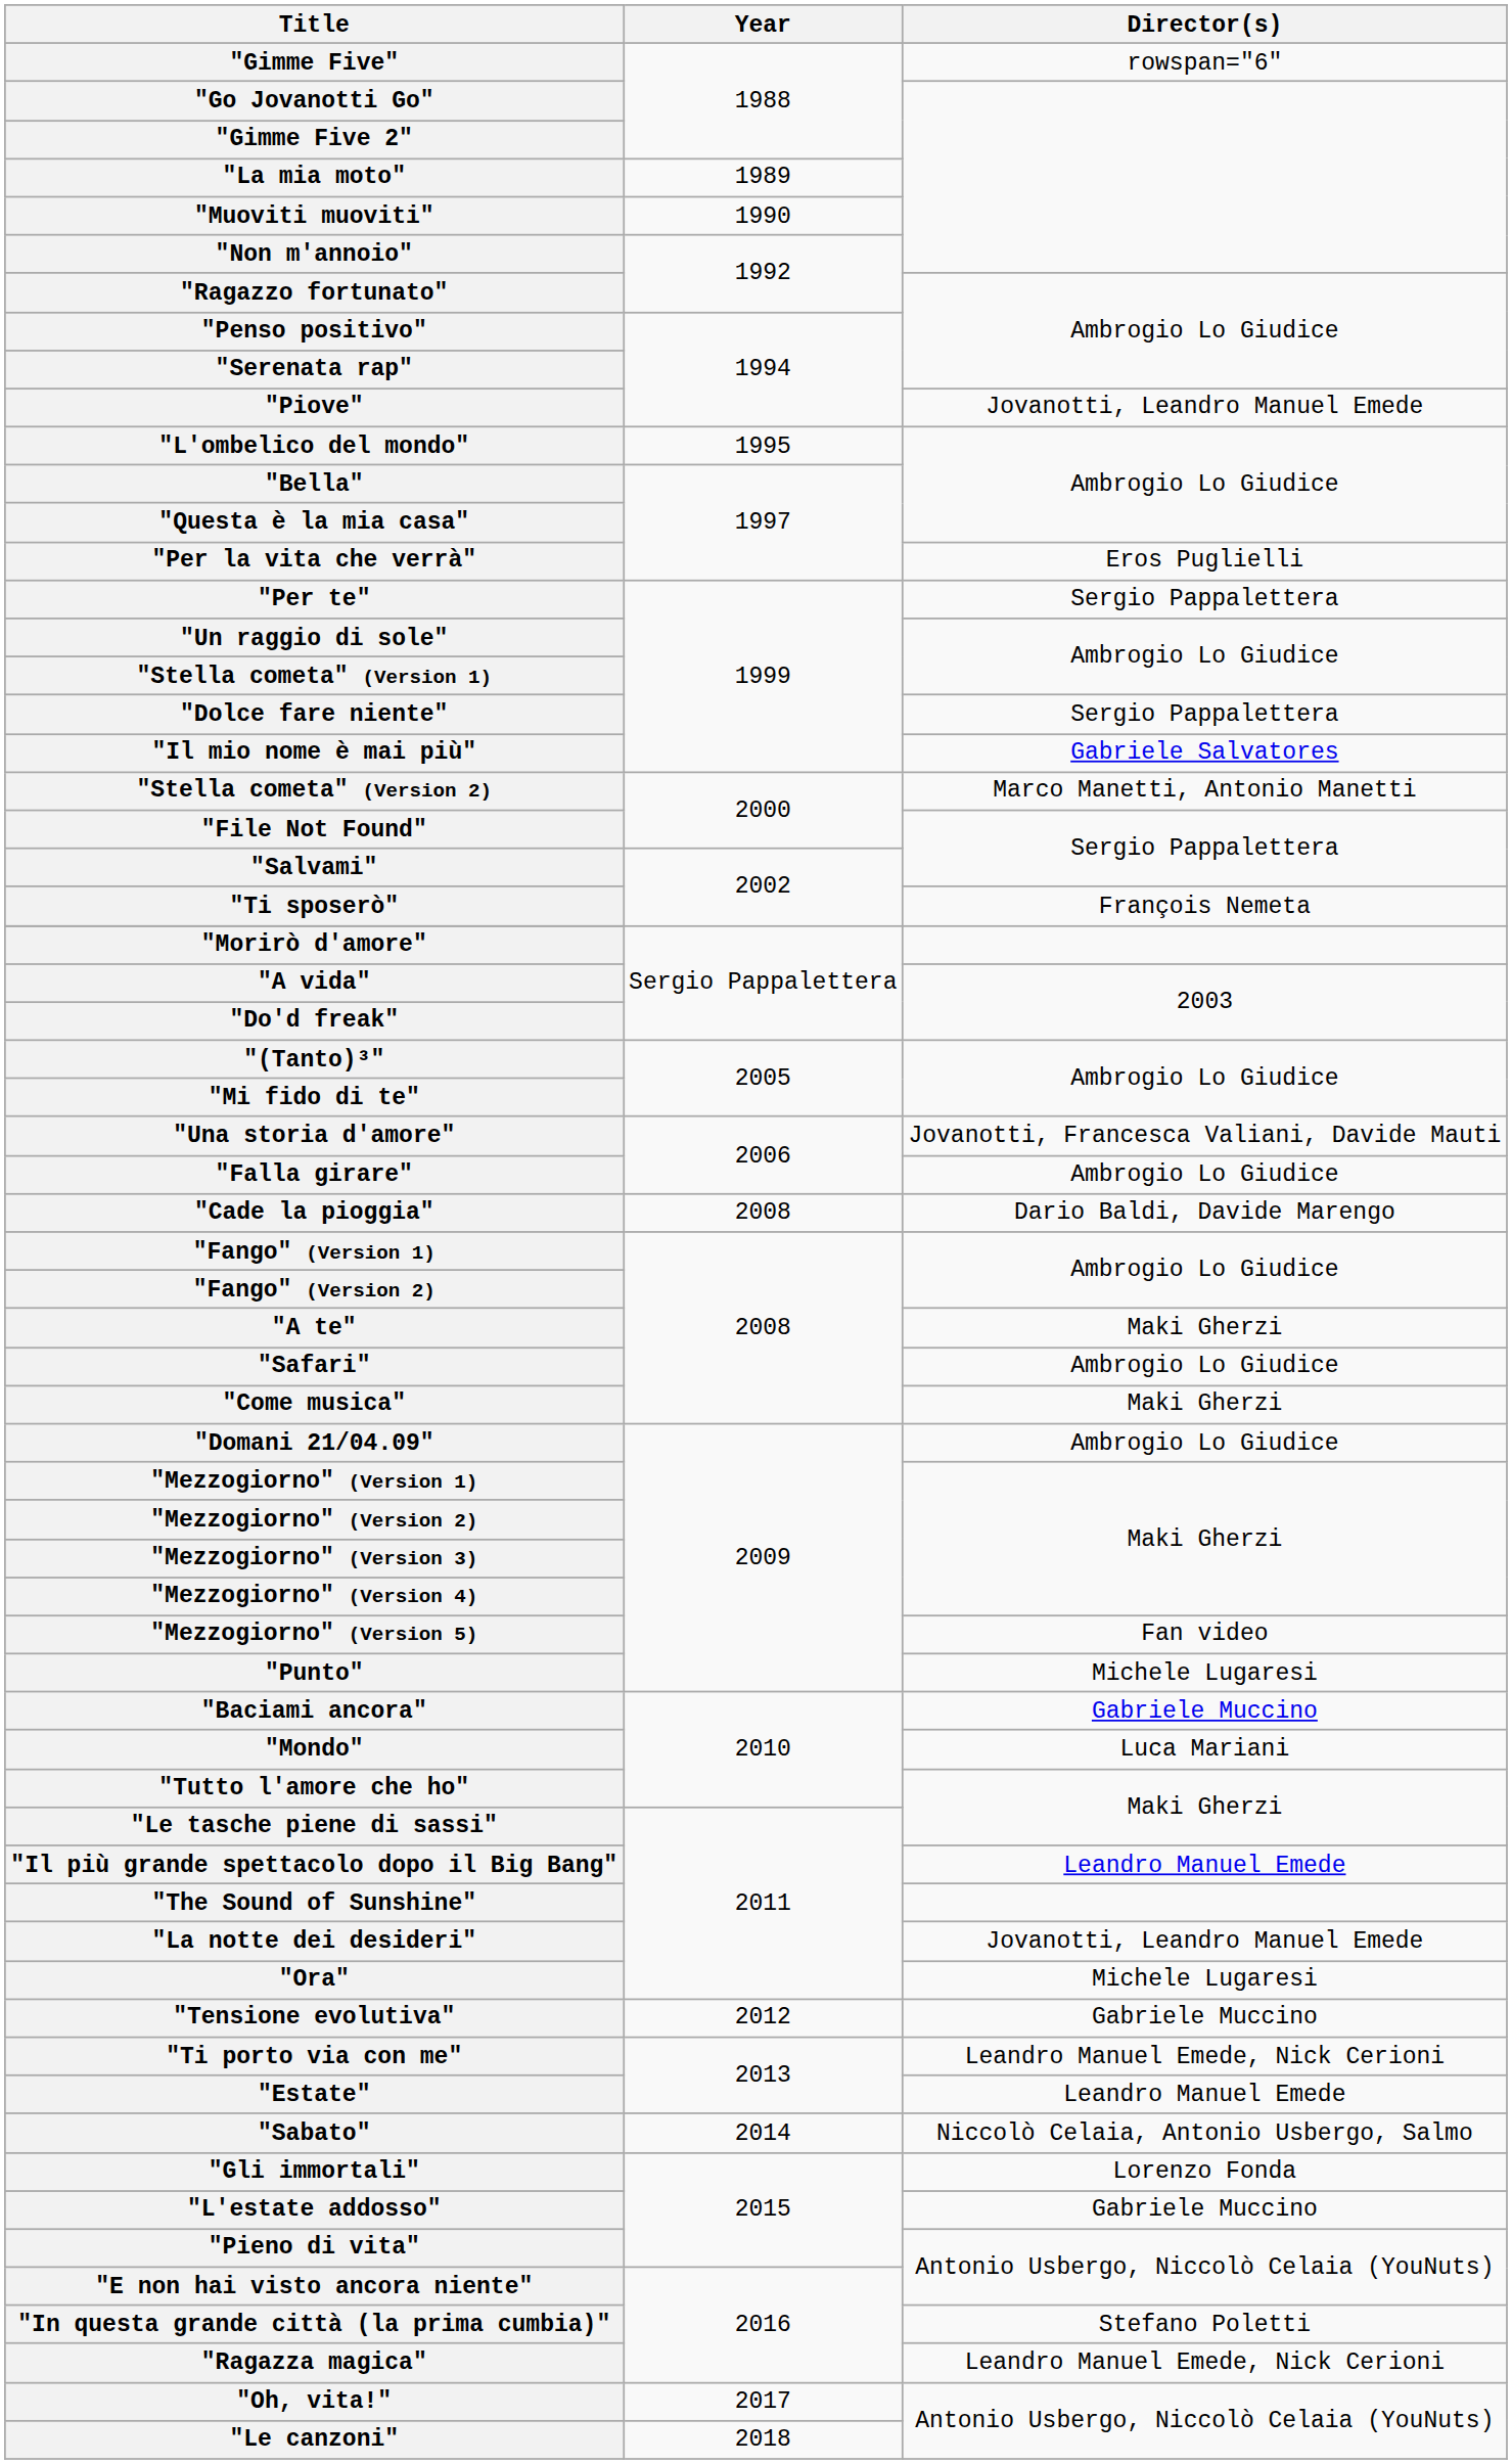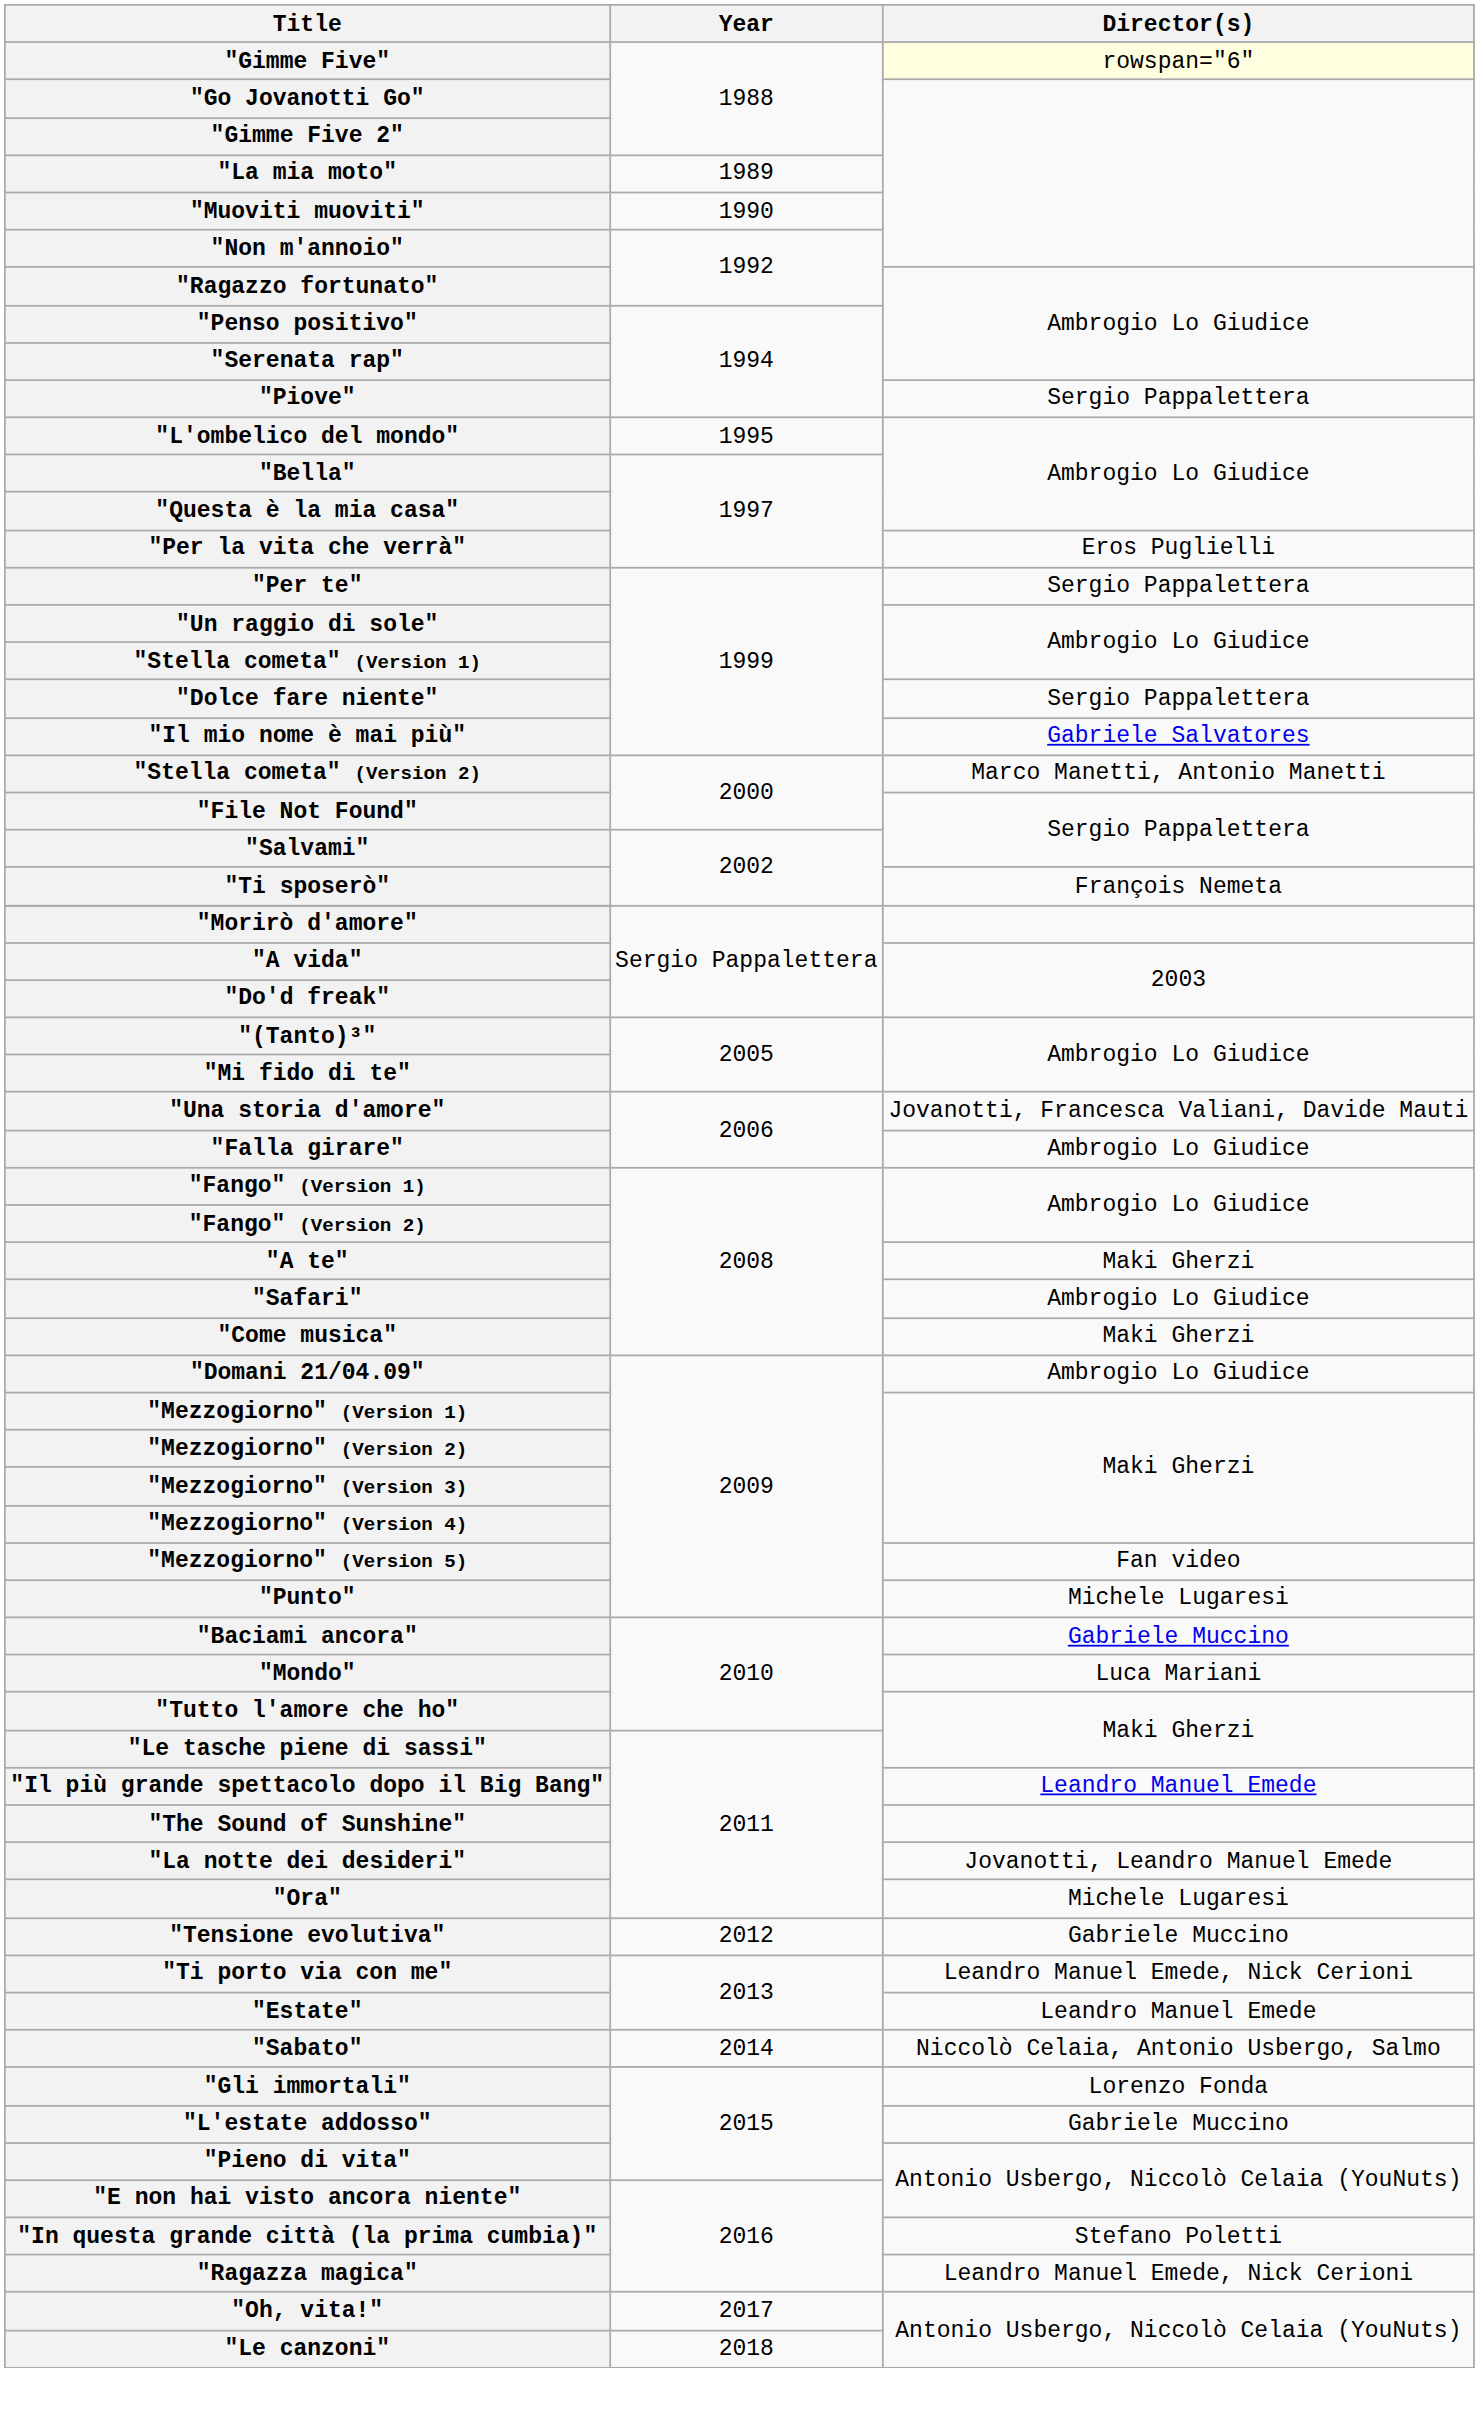"Gimme Five" | Director(s): no background -> lightyellow background
"Piove" | Director(s): Jovanotti, Leandro Manuel Emede -> Sergio Pappalettera
- row: "Cade la pioggia" | 2008 | Dario Baldi, Davide Marengo
